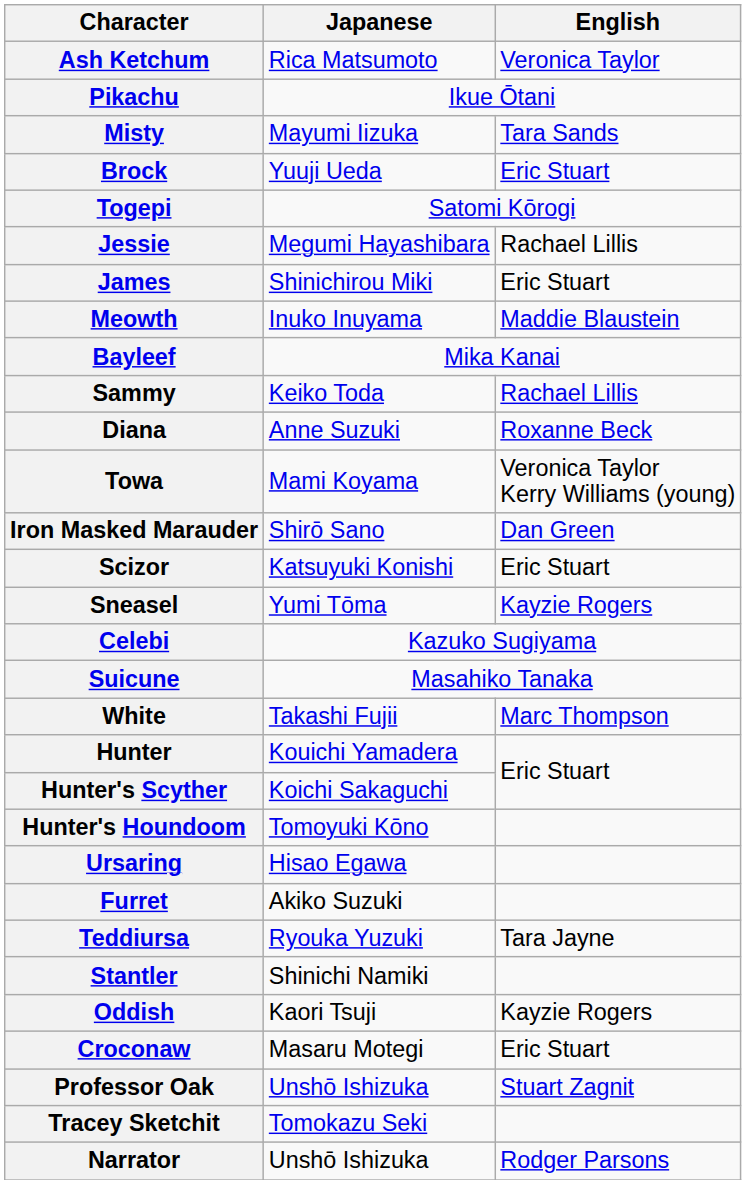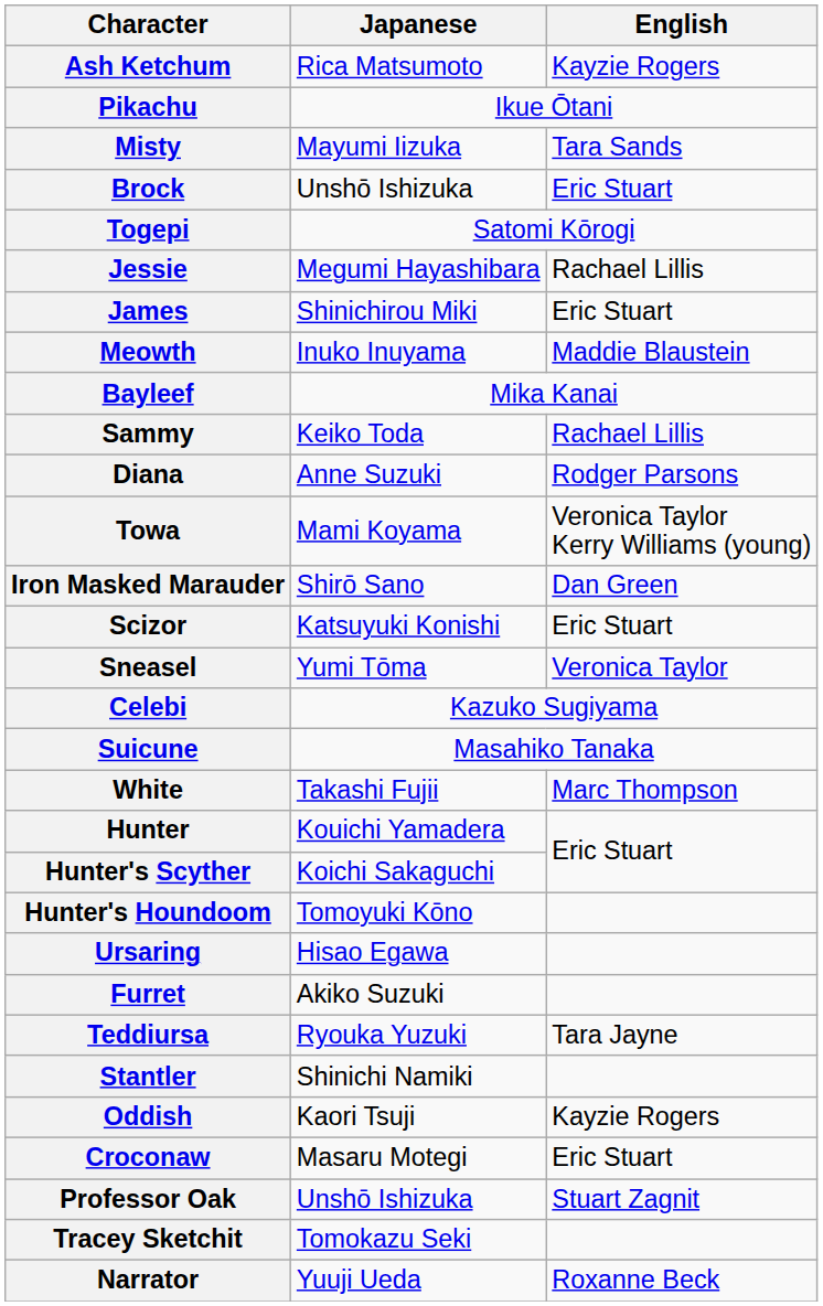Ash Ketchum | English: Veronica Taylor -> Kayzie Rogers
Brock | Japanese: Yuuji Ueda -> Unshō Ishizuka
Diana | English: Roxanne Beck -> Rodger Parsons
Sneasel | English: Kayzie Rogers -> Veronica Taylor
Narrator | Japanese: Unshō Ishizuka -> Yuuji Ueda
Narrator | English: Rodger Parsons -> Roxanne Beck
